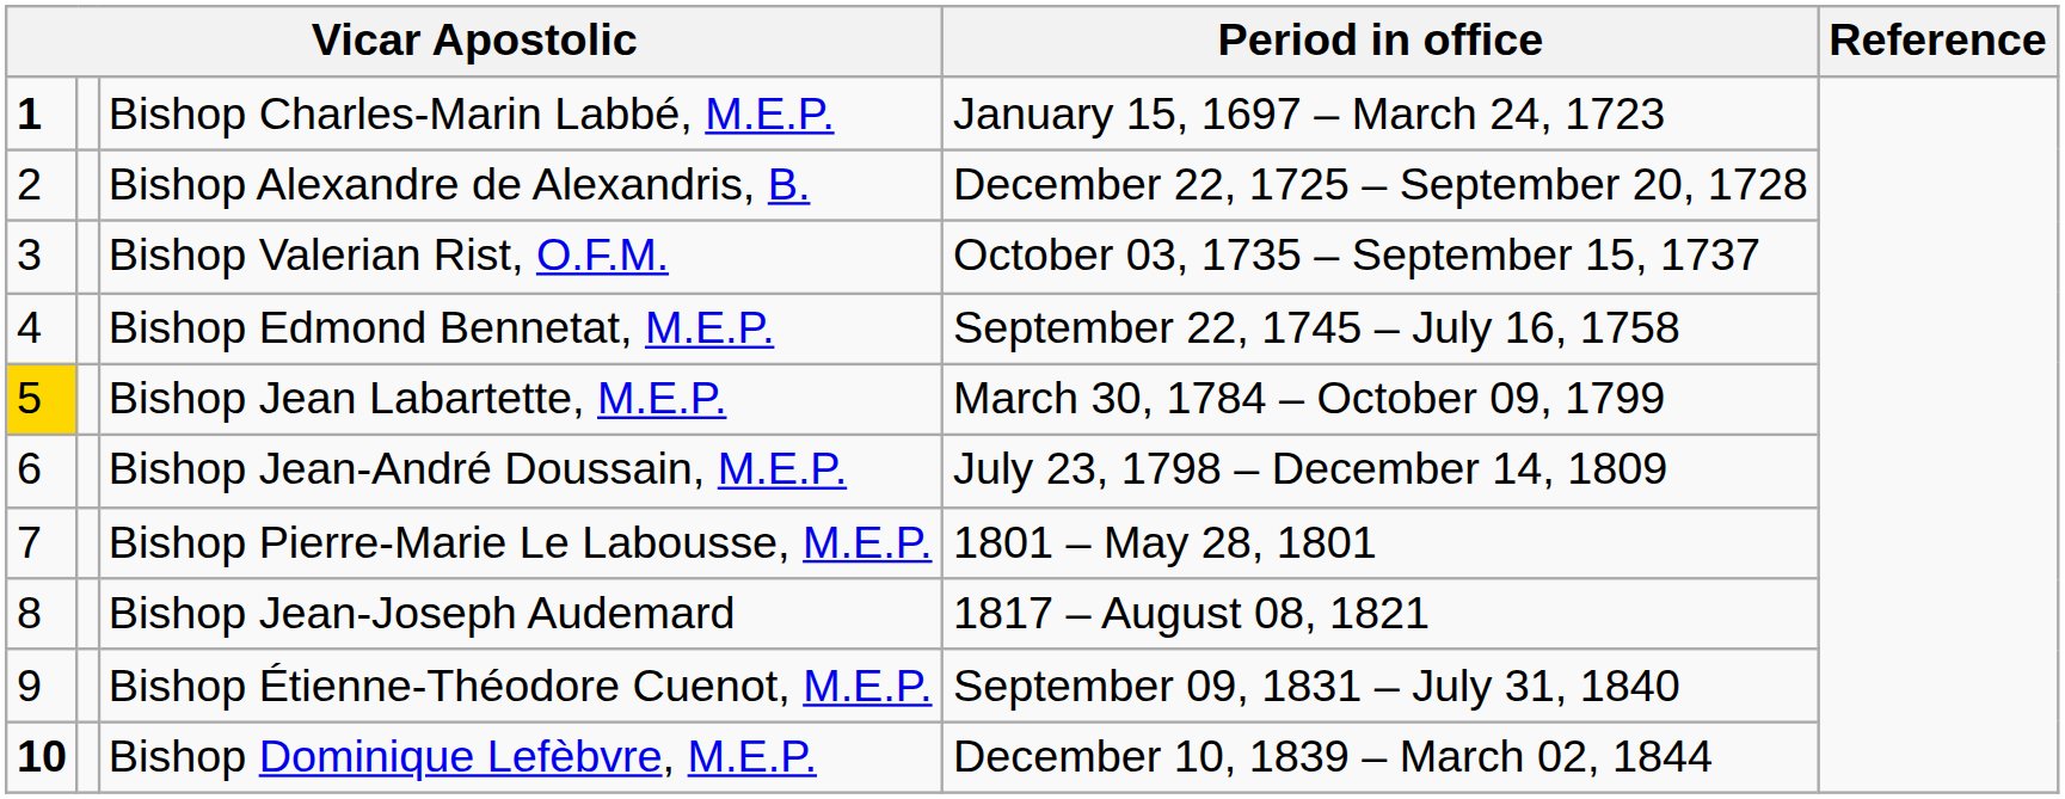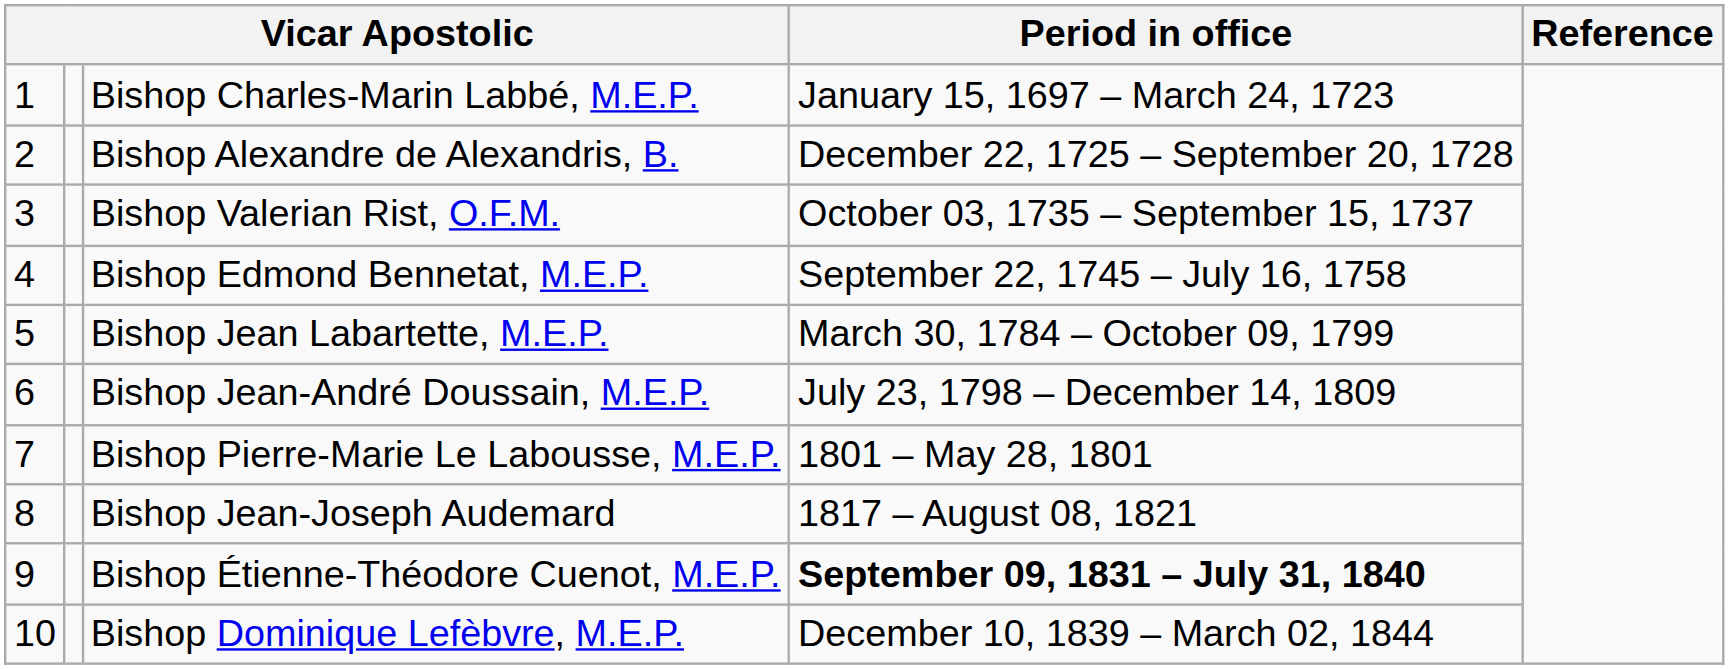Bishop Charles-Marin Labbé, M.E.P. | column 1: bold -> normal
Bishop Jean Labartette, M.E.P. | column 1: gold background -> no background
Bishop Étienne-Théodore Cuenot, M.E.P. | Period in office: normal -> bold
Bishop Dominique Lefèbvre, M.E.P. | column 1: bold -> normal
